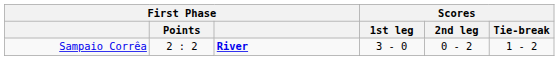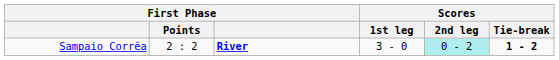Sampaio Corrêa | Scores / 2nd leg: no background -> paleturquoise background
Sampaio Corrêa | Scores / Tie-break: normal -> bold
